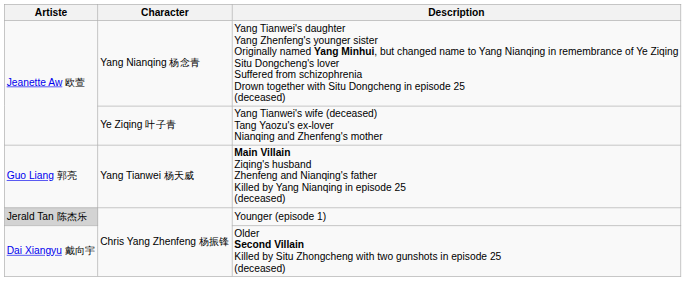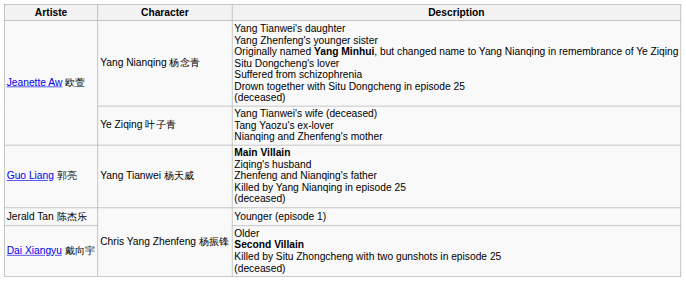Younger (episode 1) | Artiste: lightgrey background -> no background
